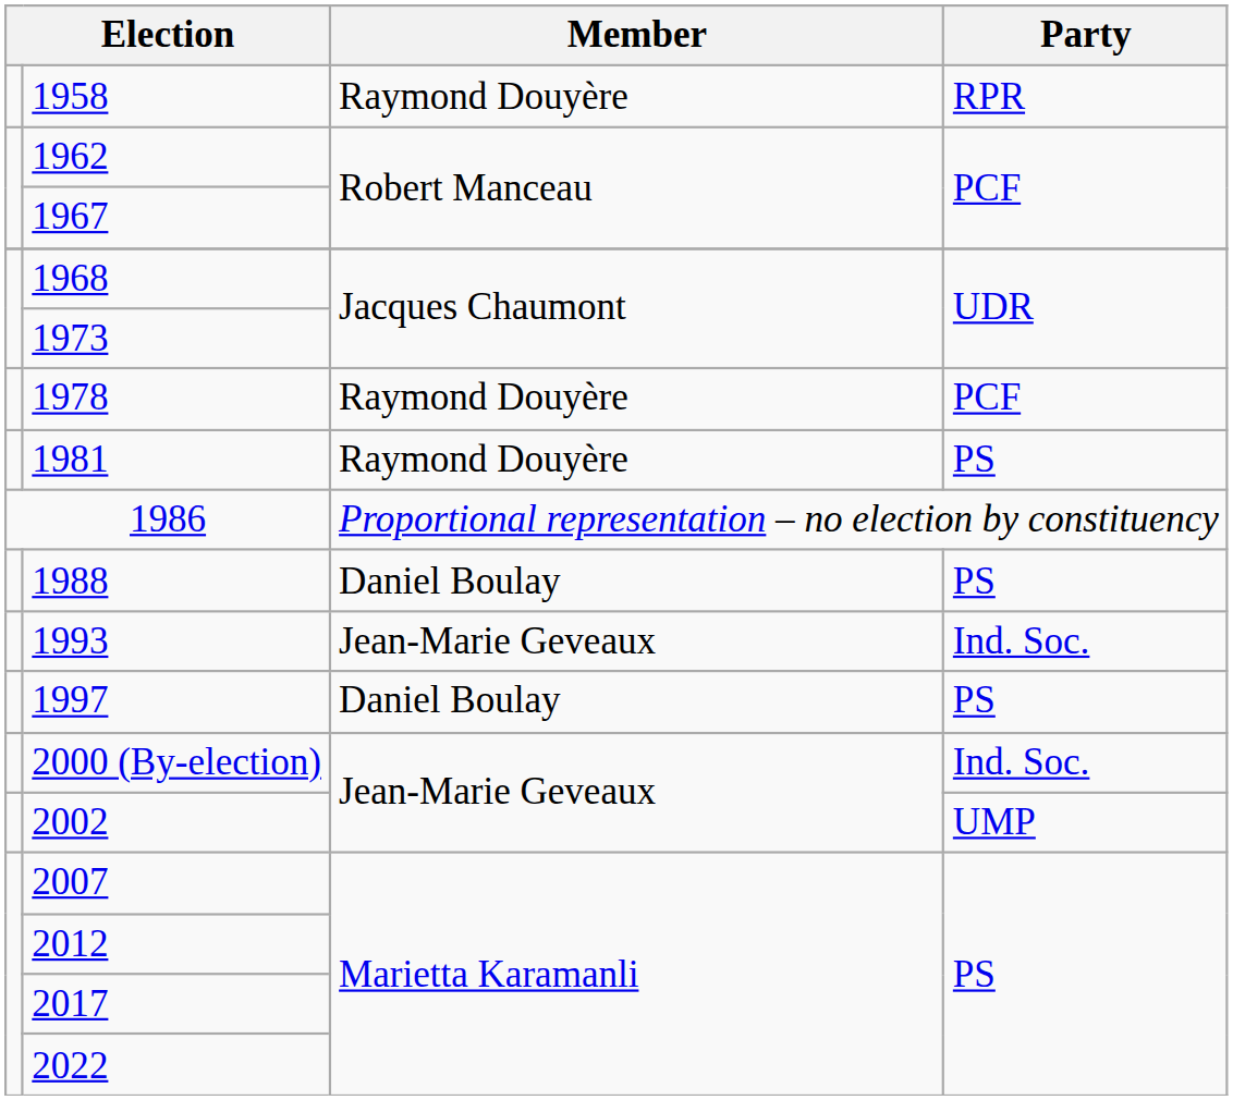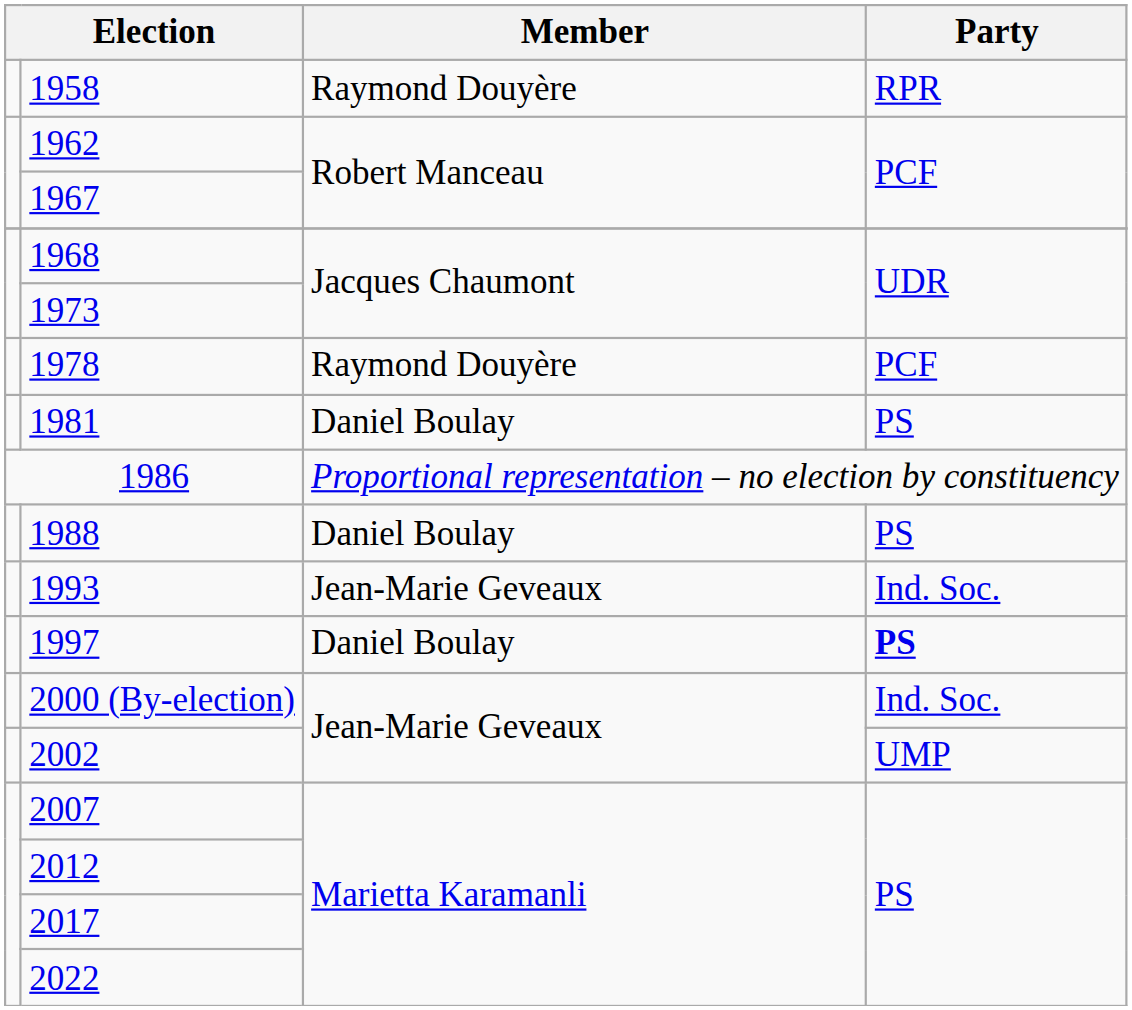1981 | Member: Raymond Douyère -> Daniel Boulay
1997 | Party: normal -> bold
